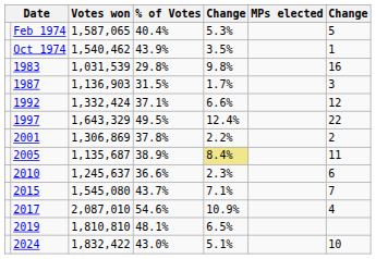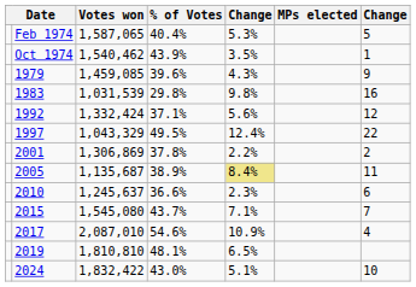+ row: 1979 | 1,459,085 | 39.6% | 4.3% | 9
- row: 1987 | 1,136,903 | 31.5% | 1.7% | 3
1992 | column 5: 6.6% -> 5.6%
1997 | Votes won: 1,643,329 -> 1,043,329
